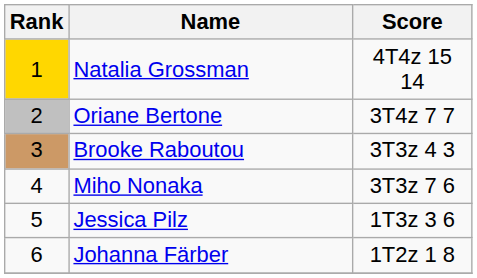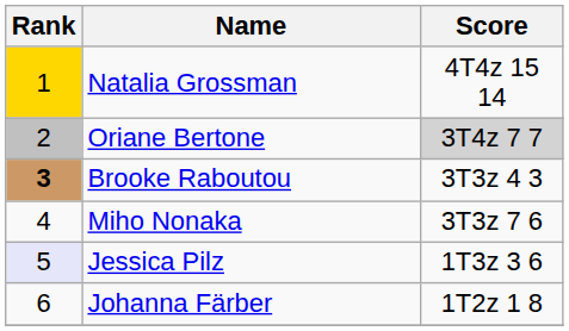Oriane Bertone | Score: no background -> lightgrey background
Brooke Raboutou | Rank: normal -> bold
Jessica Pilz | Rank: no background -> lavender background
